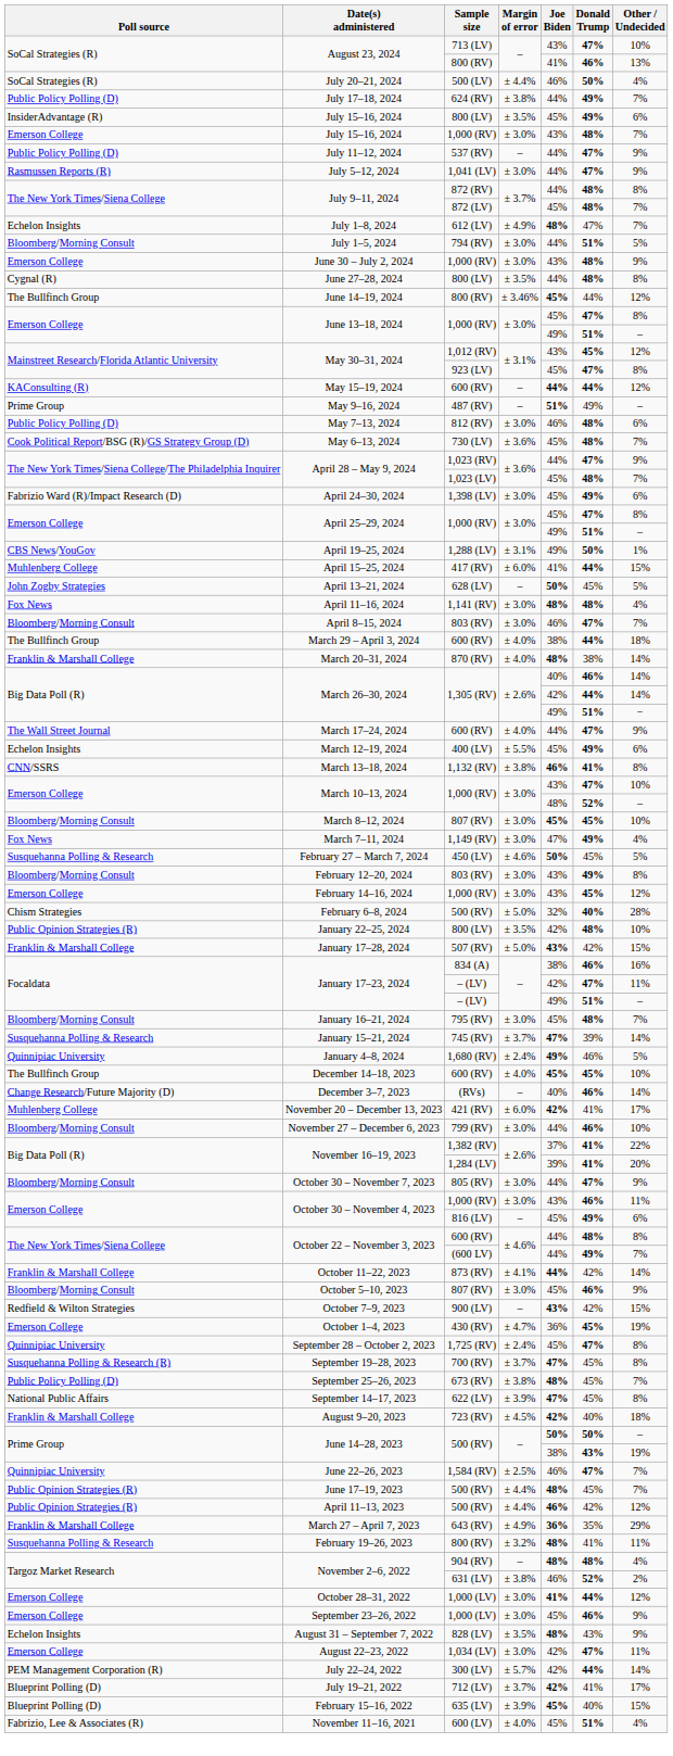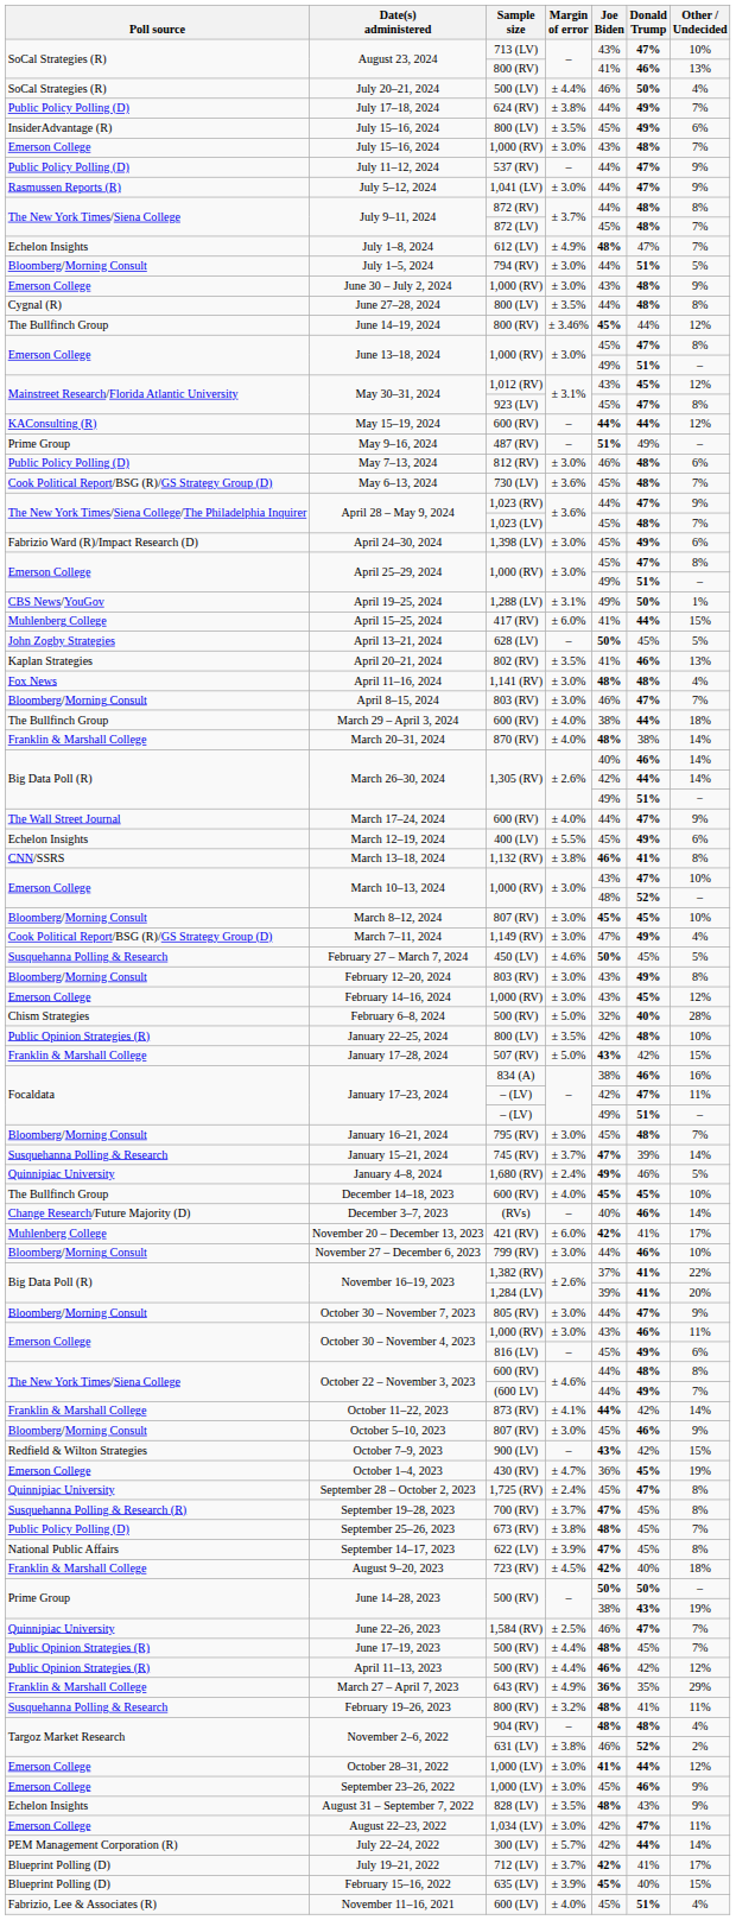+ row: Kaplan Strategies | April 20–21, 2024 | 802 (RV) | ± 3.5% | 41% | 46% | 13%
March 7–11, 2024 | Poll source: Fox News -> Cook Political Report/BSG (R)/GS Strategy Group (D)
